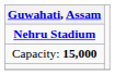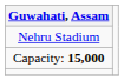row 2 | Guwahati, Assam: bold -> normal
